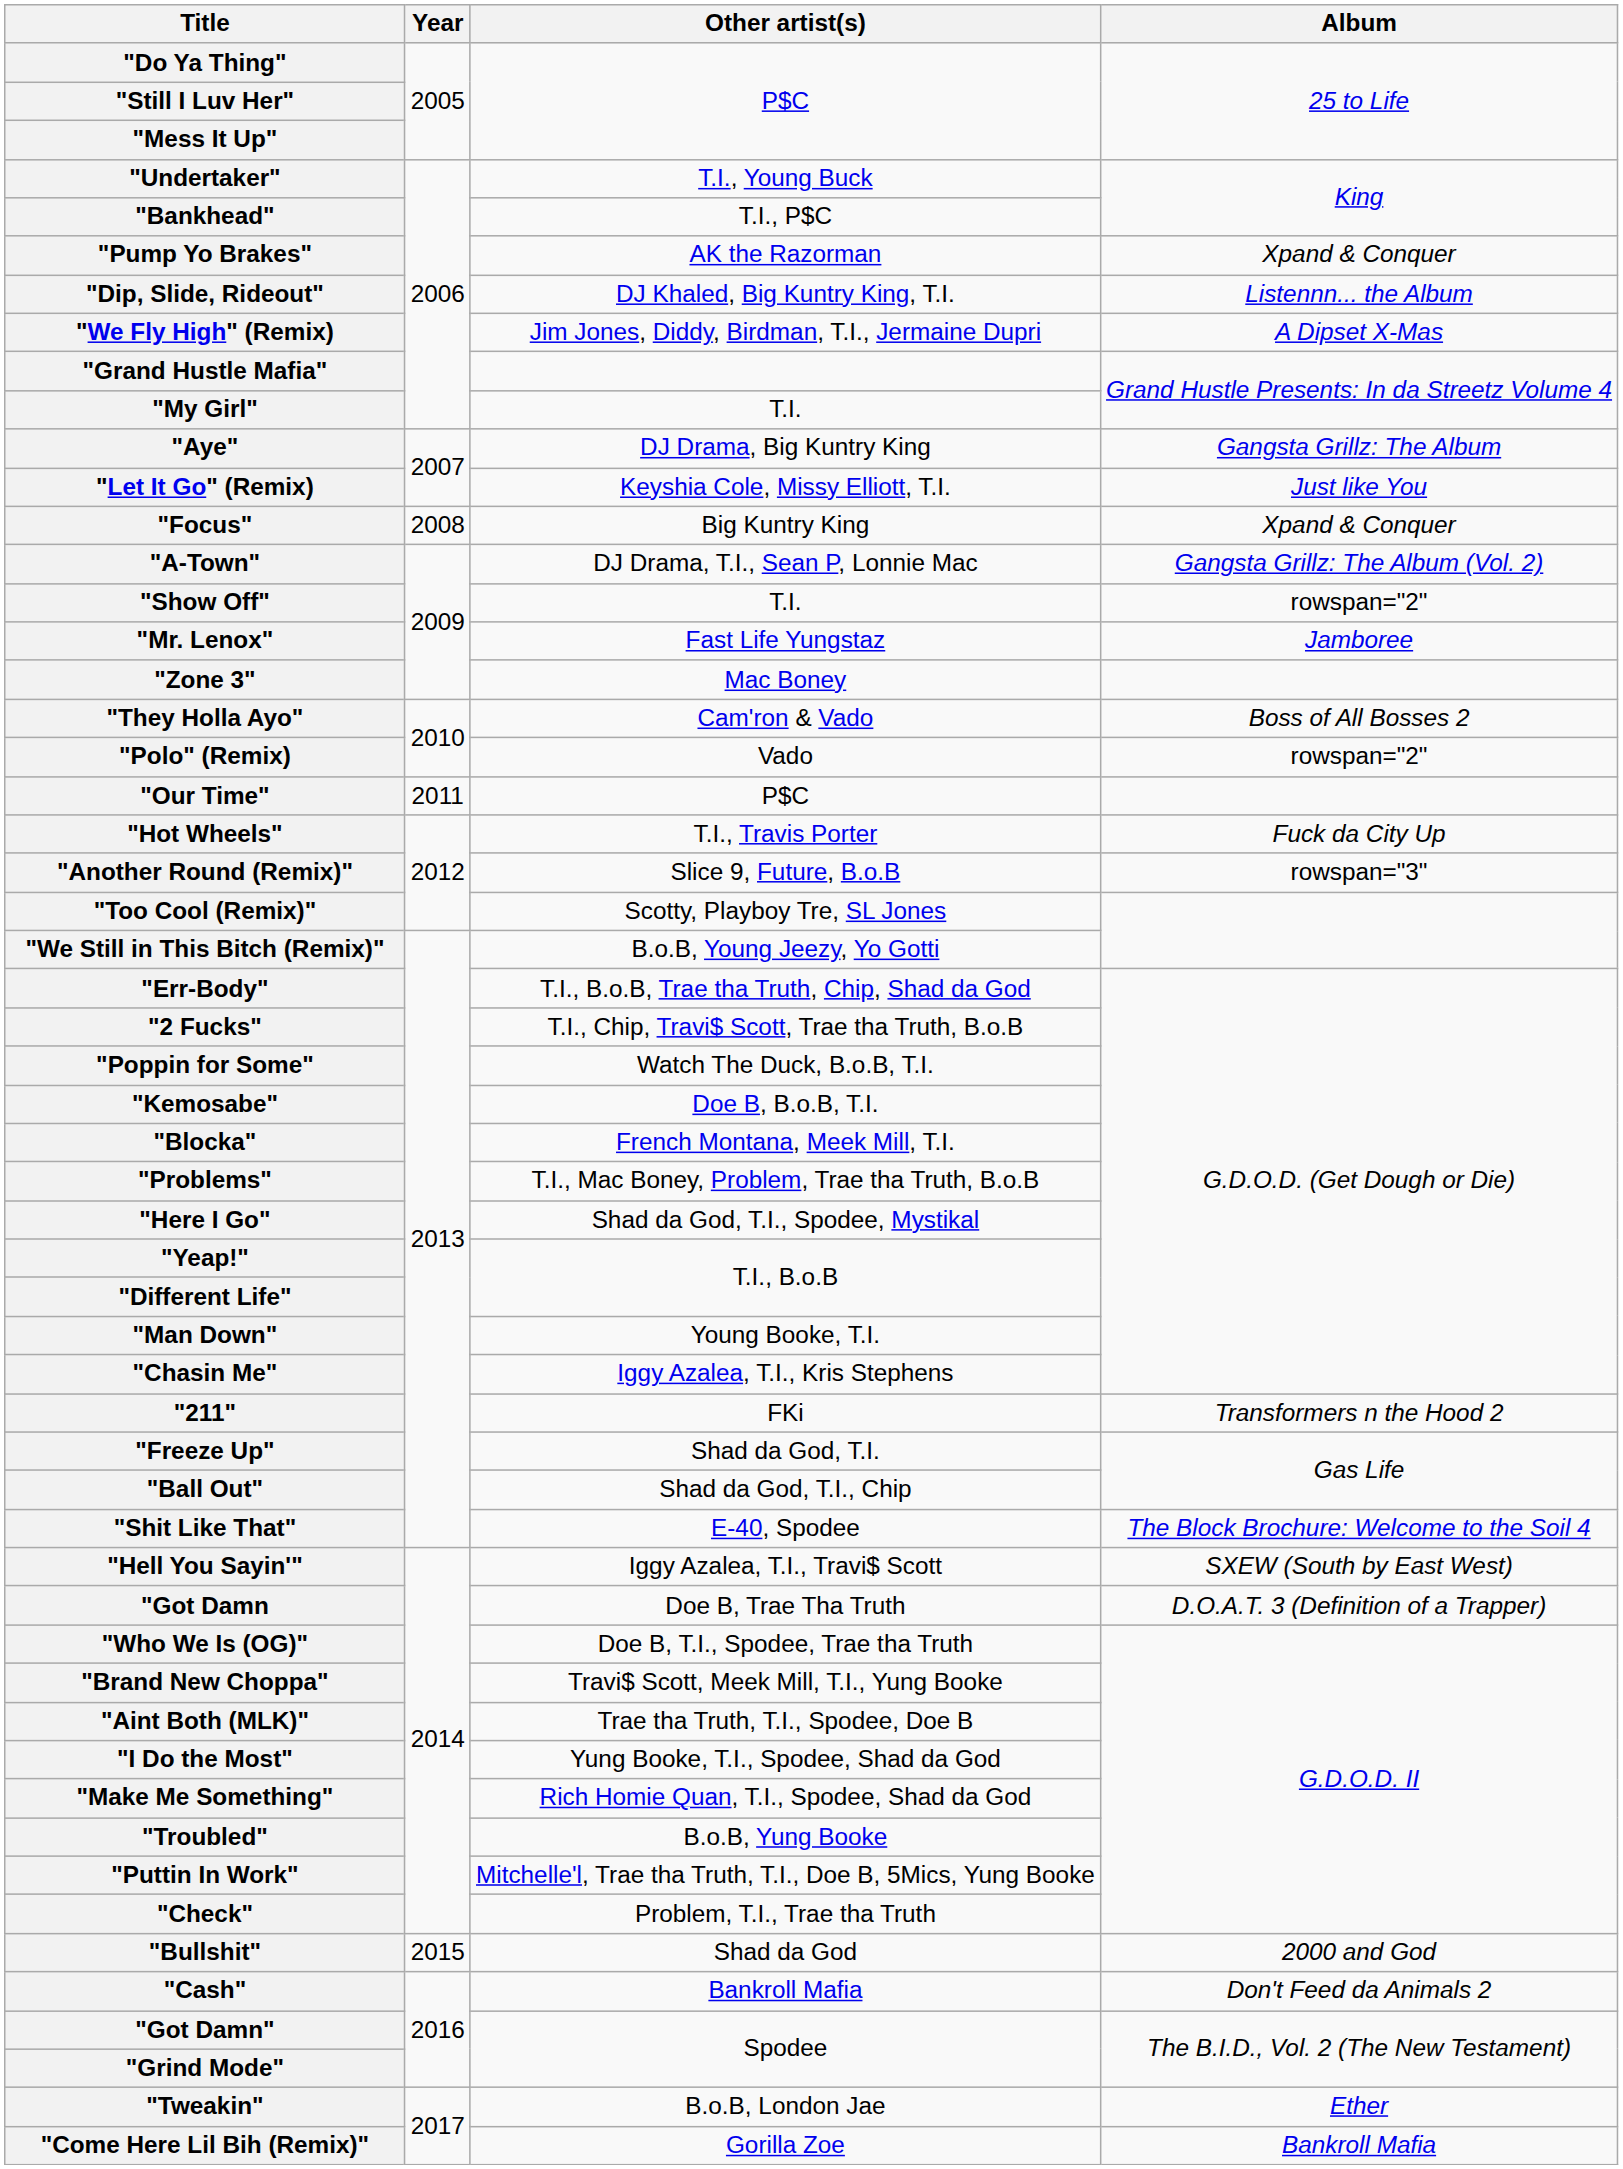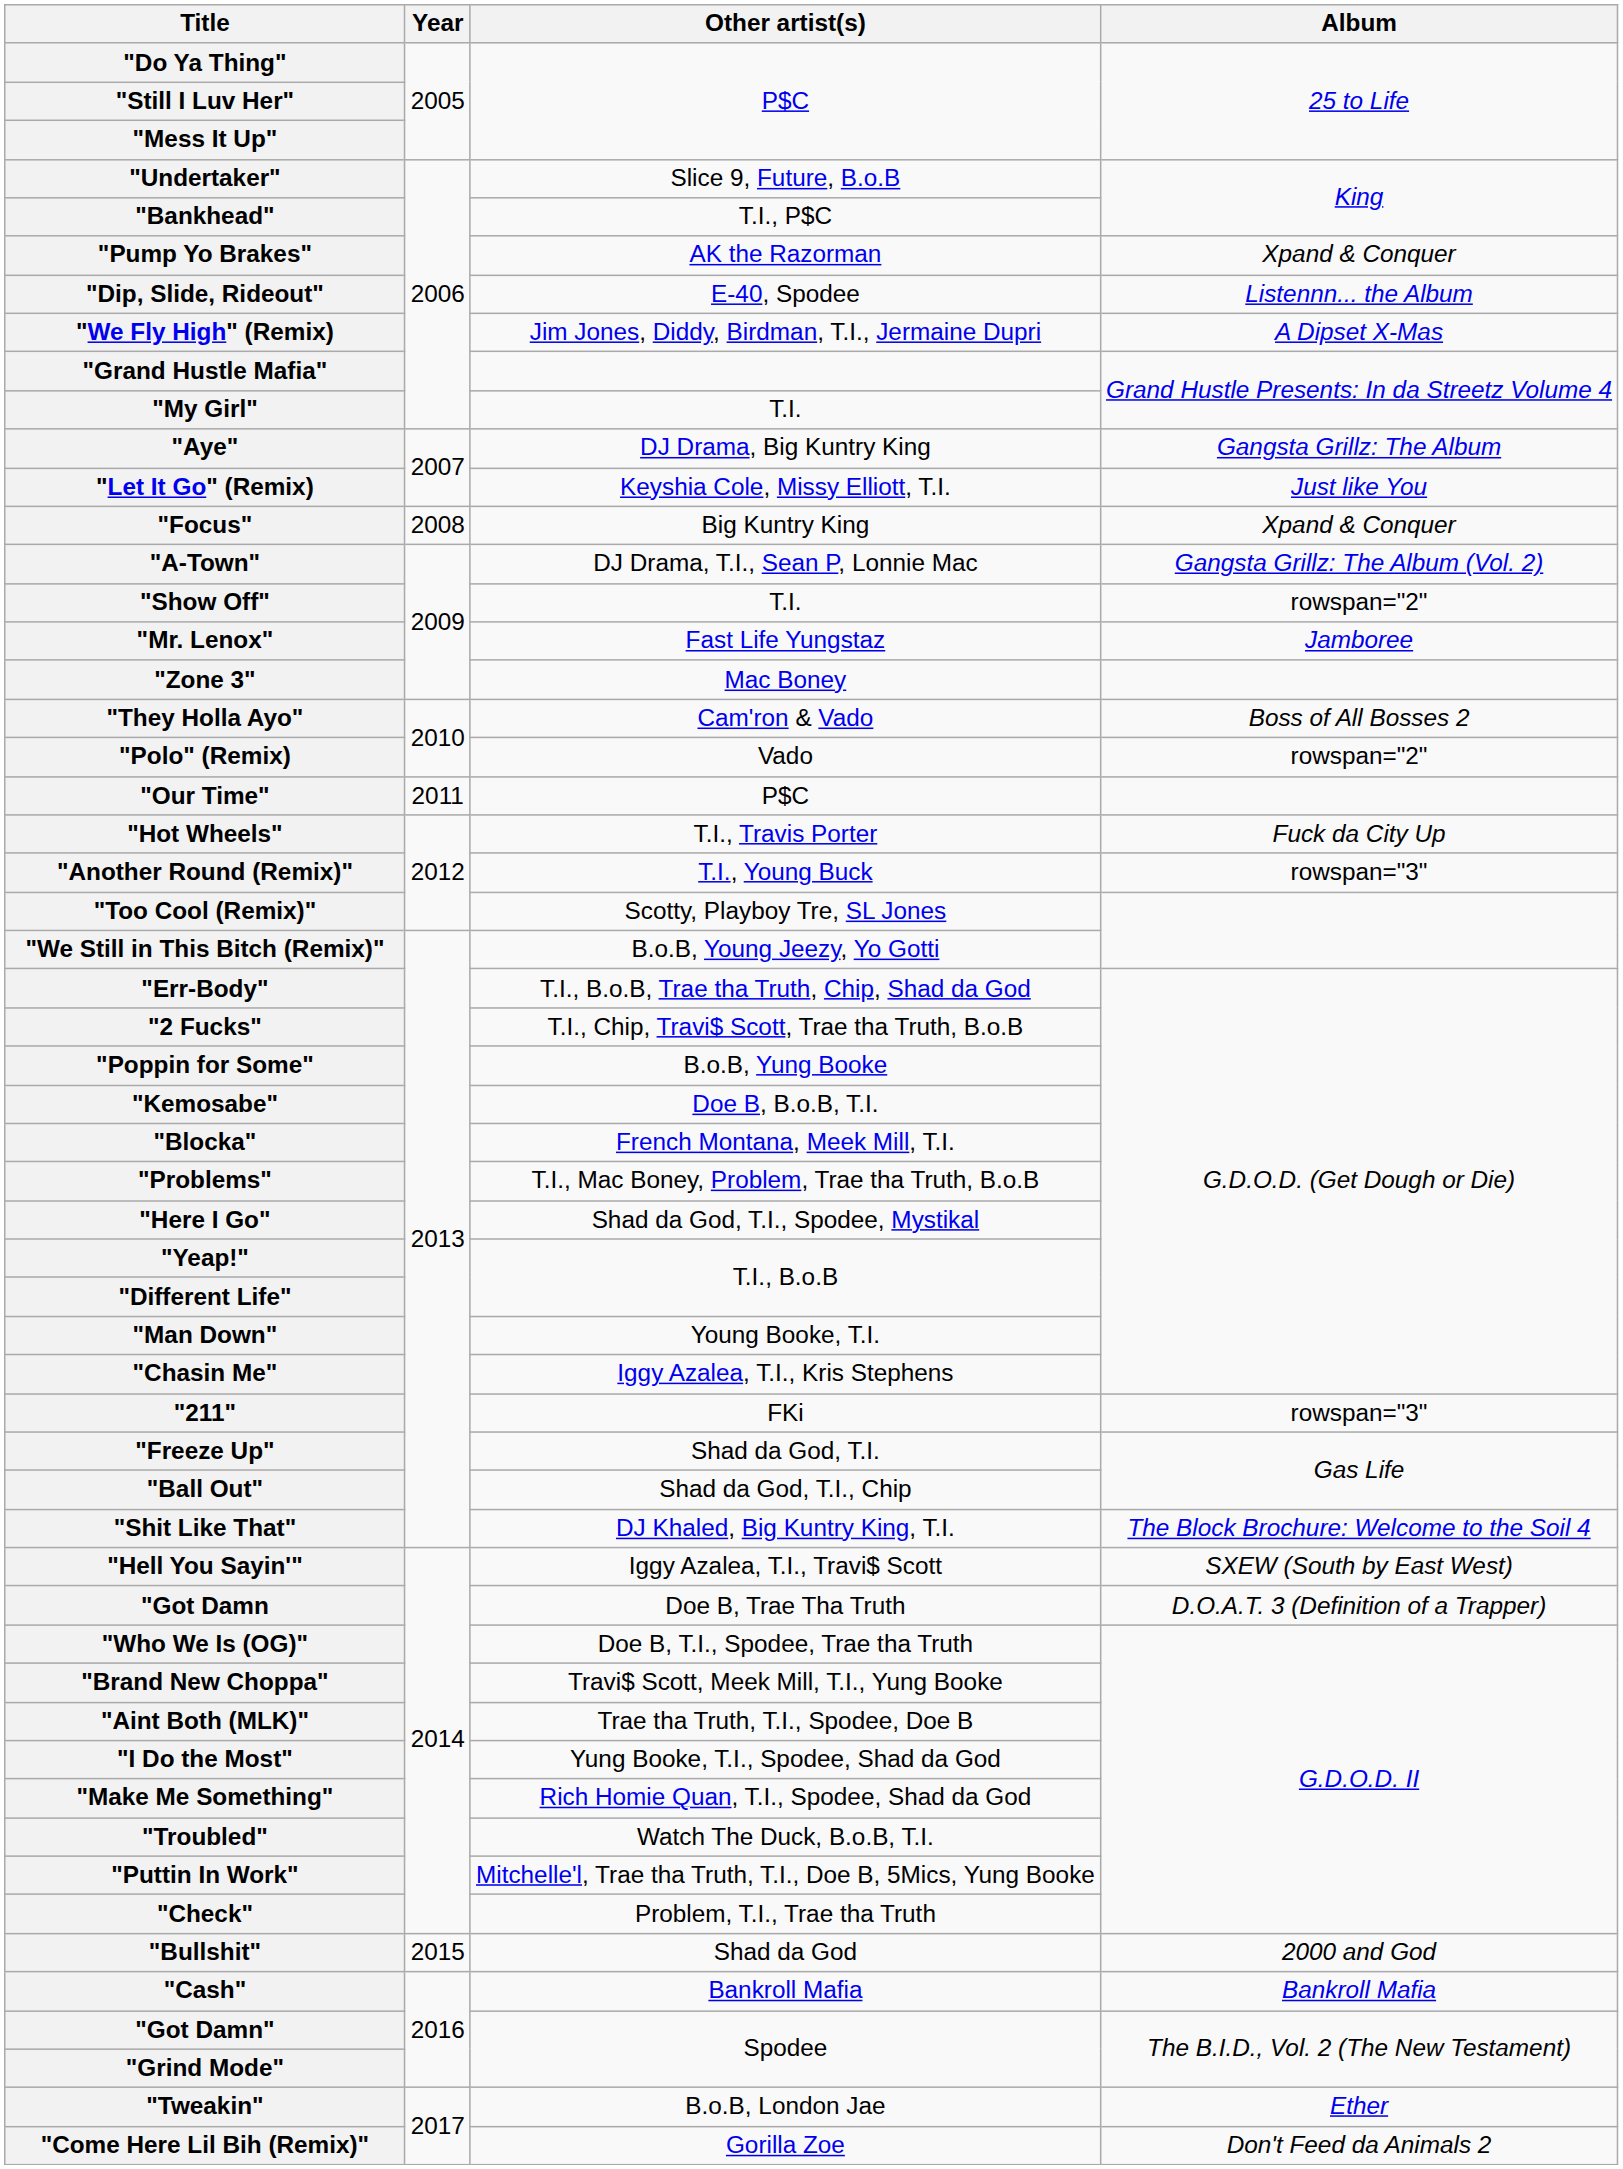"Undertaker" | Other artist(s): T.I., Young Buck -> Slice 9, Future, B.o.B
"Dip, Slide, Rideout" | Other artist(s): DJ Khaled, Big Kuntry King, T.I. -> E-40, Spodee
"Another Round (Remix)" | Other artist(s): Slice 9, Future, B.o.B -> T.I., Young Buck
"Poppin for Some" | Other artist(s): Watch The Duck, B.o.B, T.I. -> B.o.B, Yung Booke
"211" | Album: Transformers n the Hood 2 -> rowspan="3"
"Shit Like That" | Other artist(s): E-40, Spodee -> DJ Khaled, Big Kuntry King, T.I.
"Troubled" | Other artist(s): B.o.B, Yung Booke -> Watch The Duck, B.o.B, T.I.
"Cash" | Album: Don't Feed da Animals 2 -> Bankroll Mafia
"Come Here Lil Bih (Remix)" | Album: Bankroll Mafia -> Don't Feed da Animals 2
